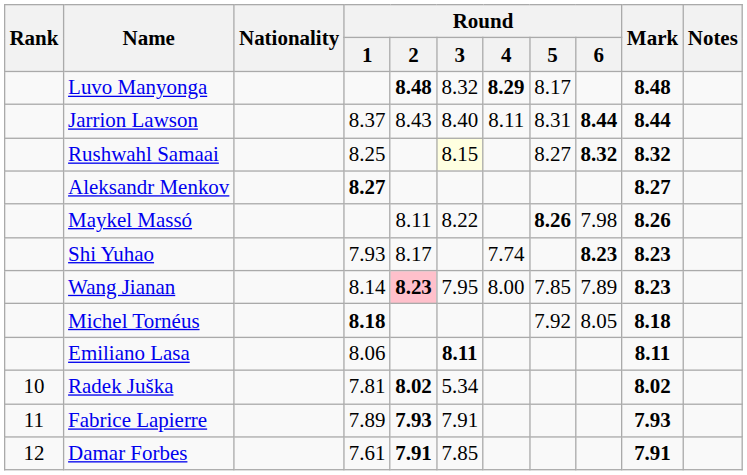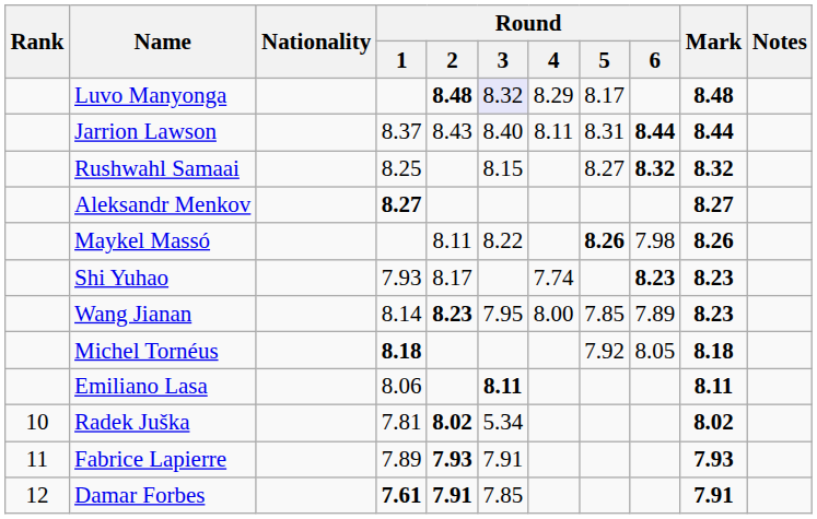Luvo Manyonga | Round / 3: no background -> lavender background
Luvo Manyonga | Round / 4: bold -> normal
Rushwahl Samaai | Round / 3: lightyellow background -> no background
Wang Jianan | Round / 2: pink background -> no background
Damar Forbes | Round / 1: normal -> bold
